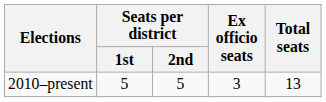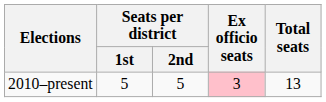2010–present | Ex officio seats: no background -> pink background
